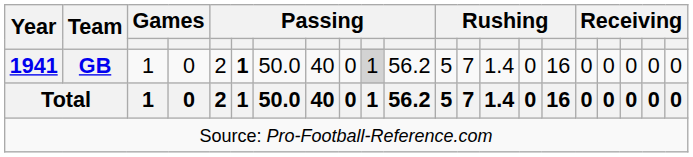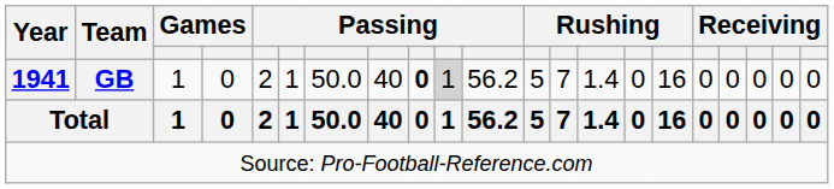1941 | column 6: bold -> normal
1941 | column 9: normal -> bold
